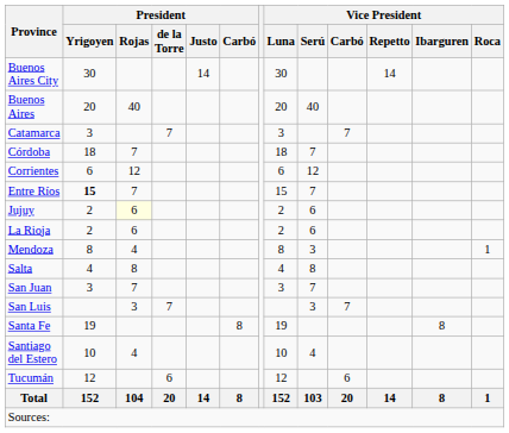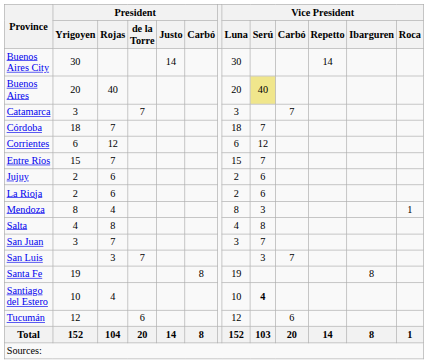Buenos Aires | Vice President / Serú: no background -> khaki background
Entre Ríos | President / Yrigoyen: bold -> normal
Jujuy | President / Rojas: lightyellow background -> no background
Santiago del Estero | Vice President / Serú: normal -> bold
